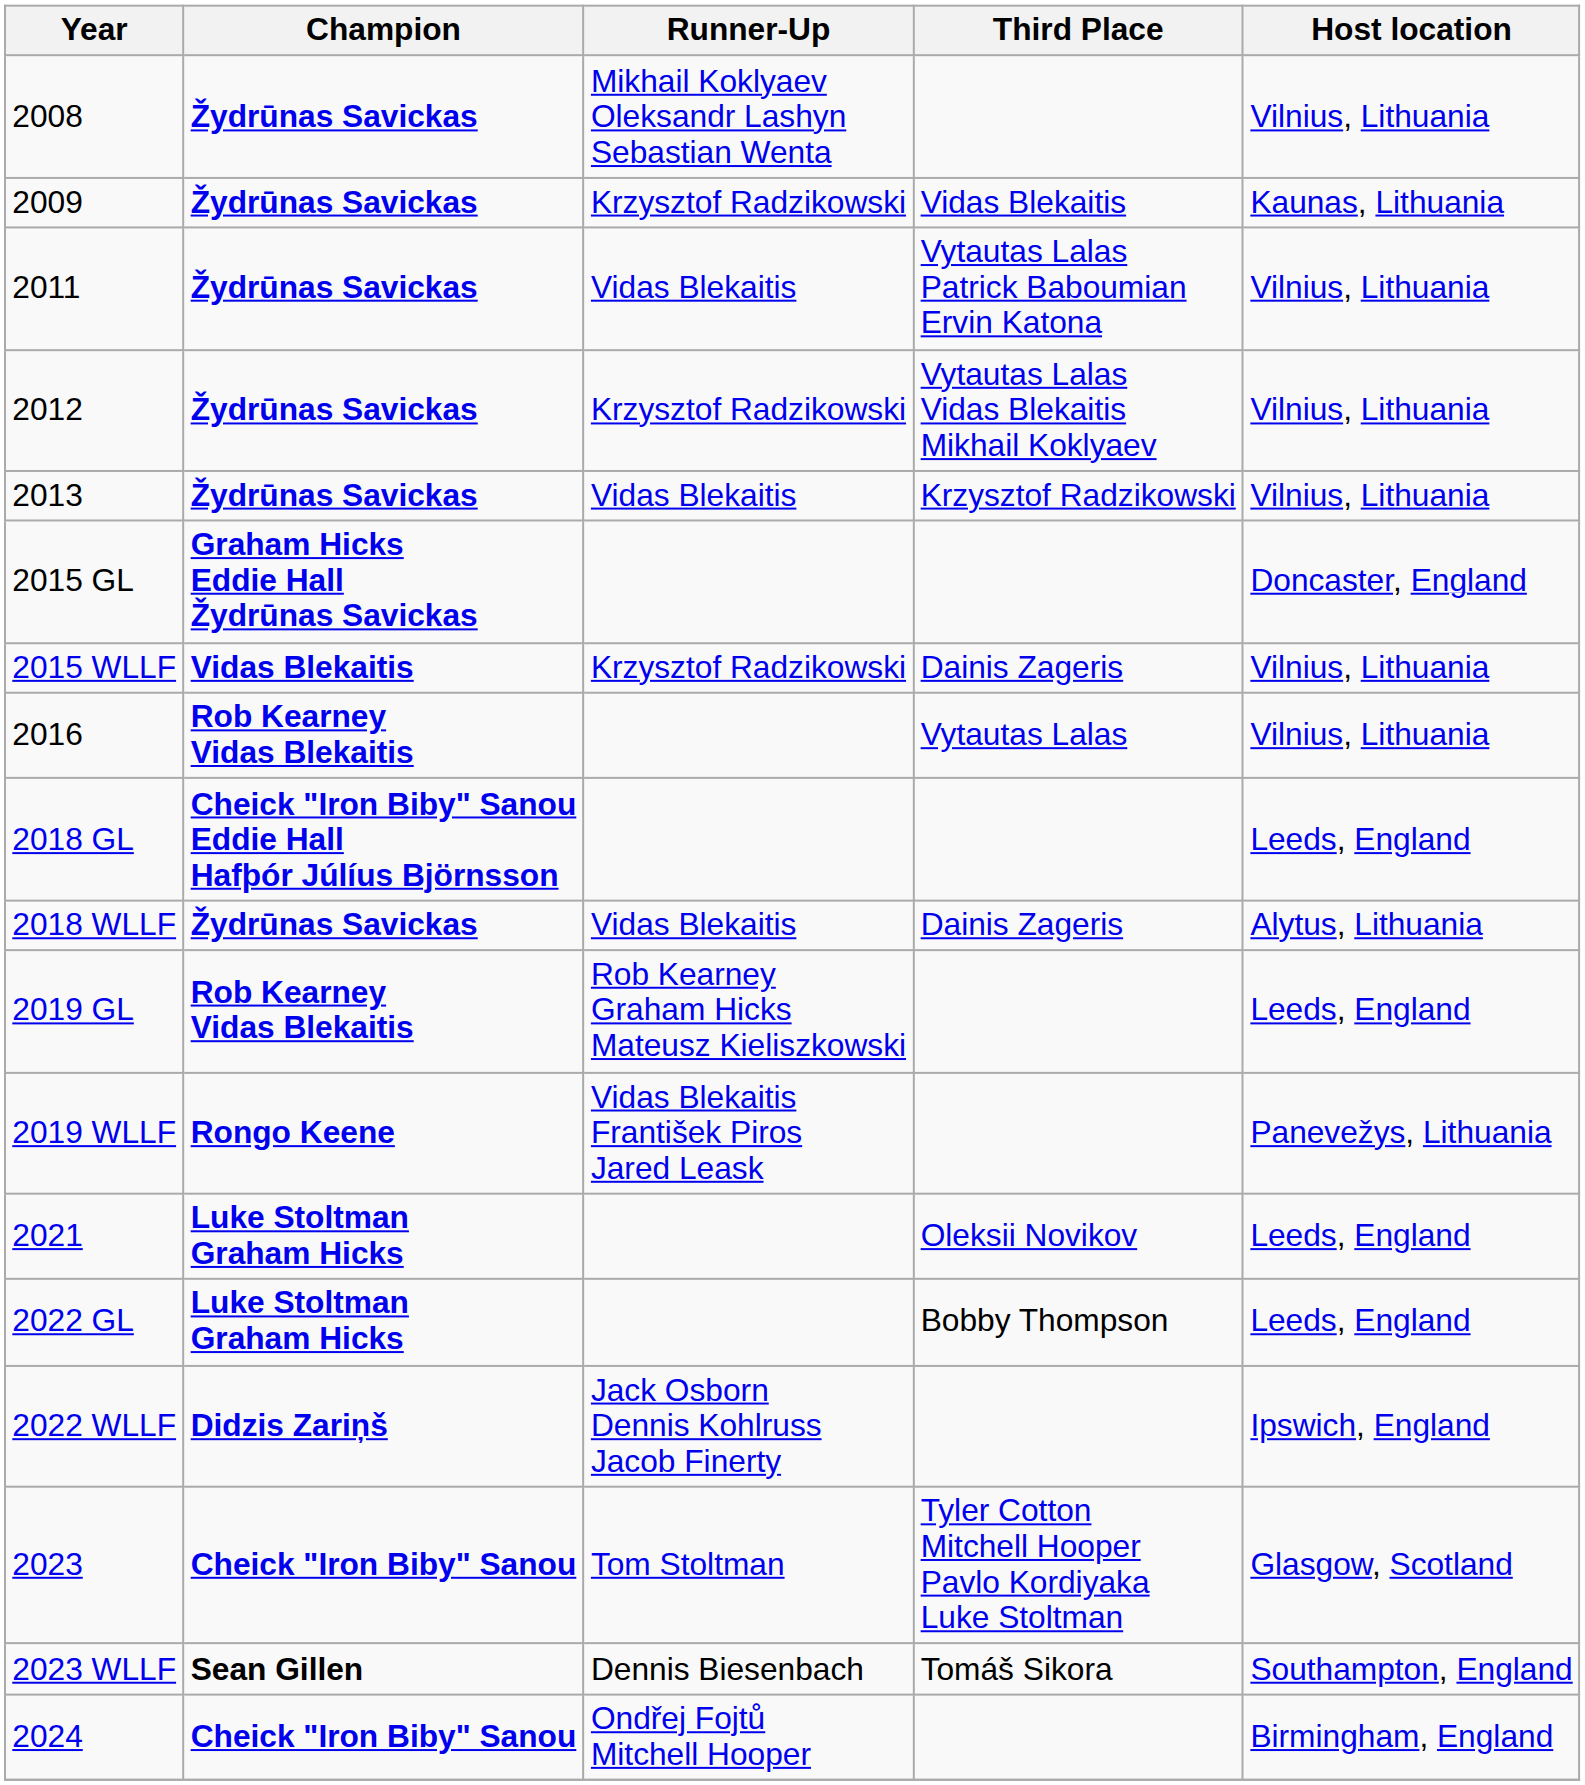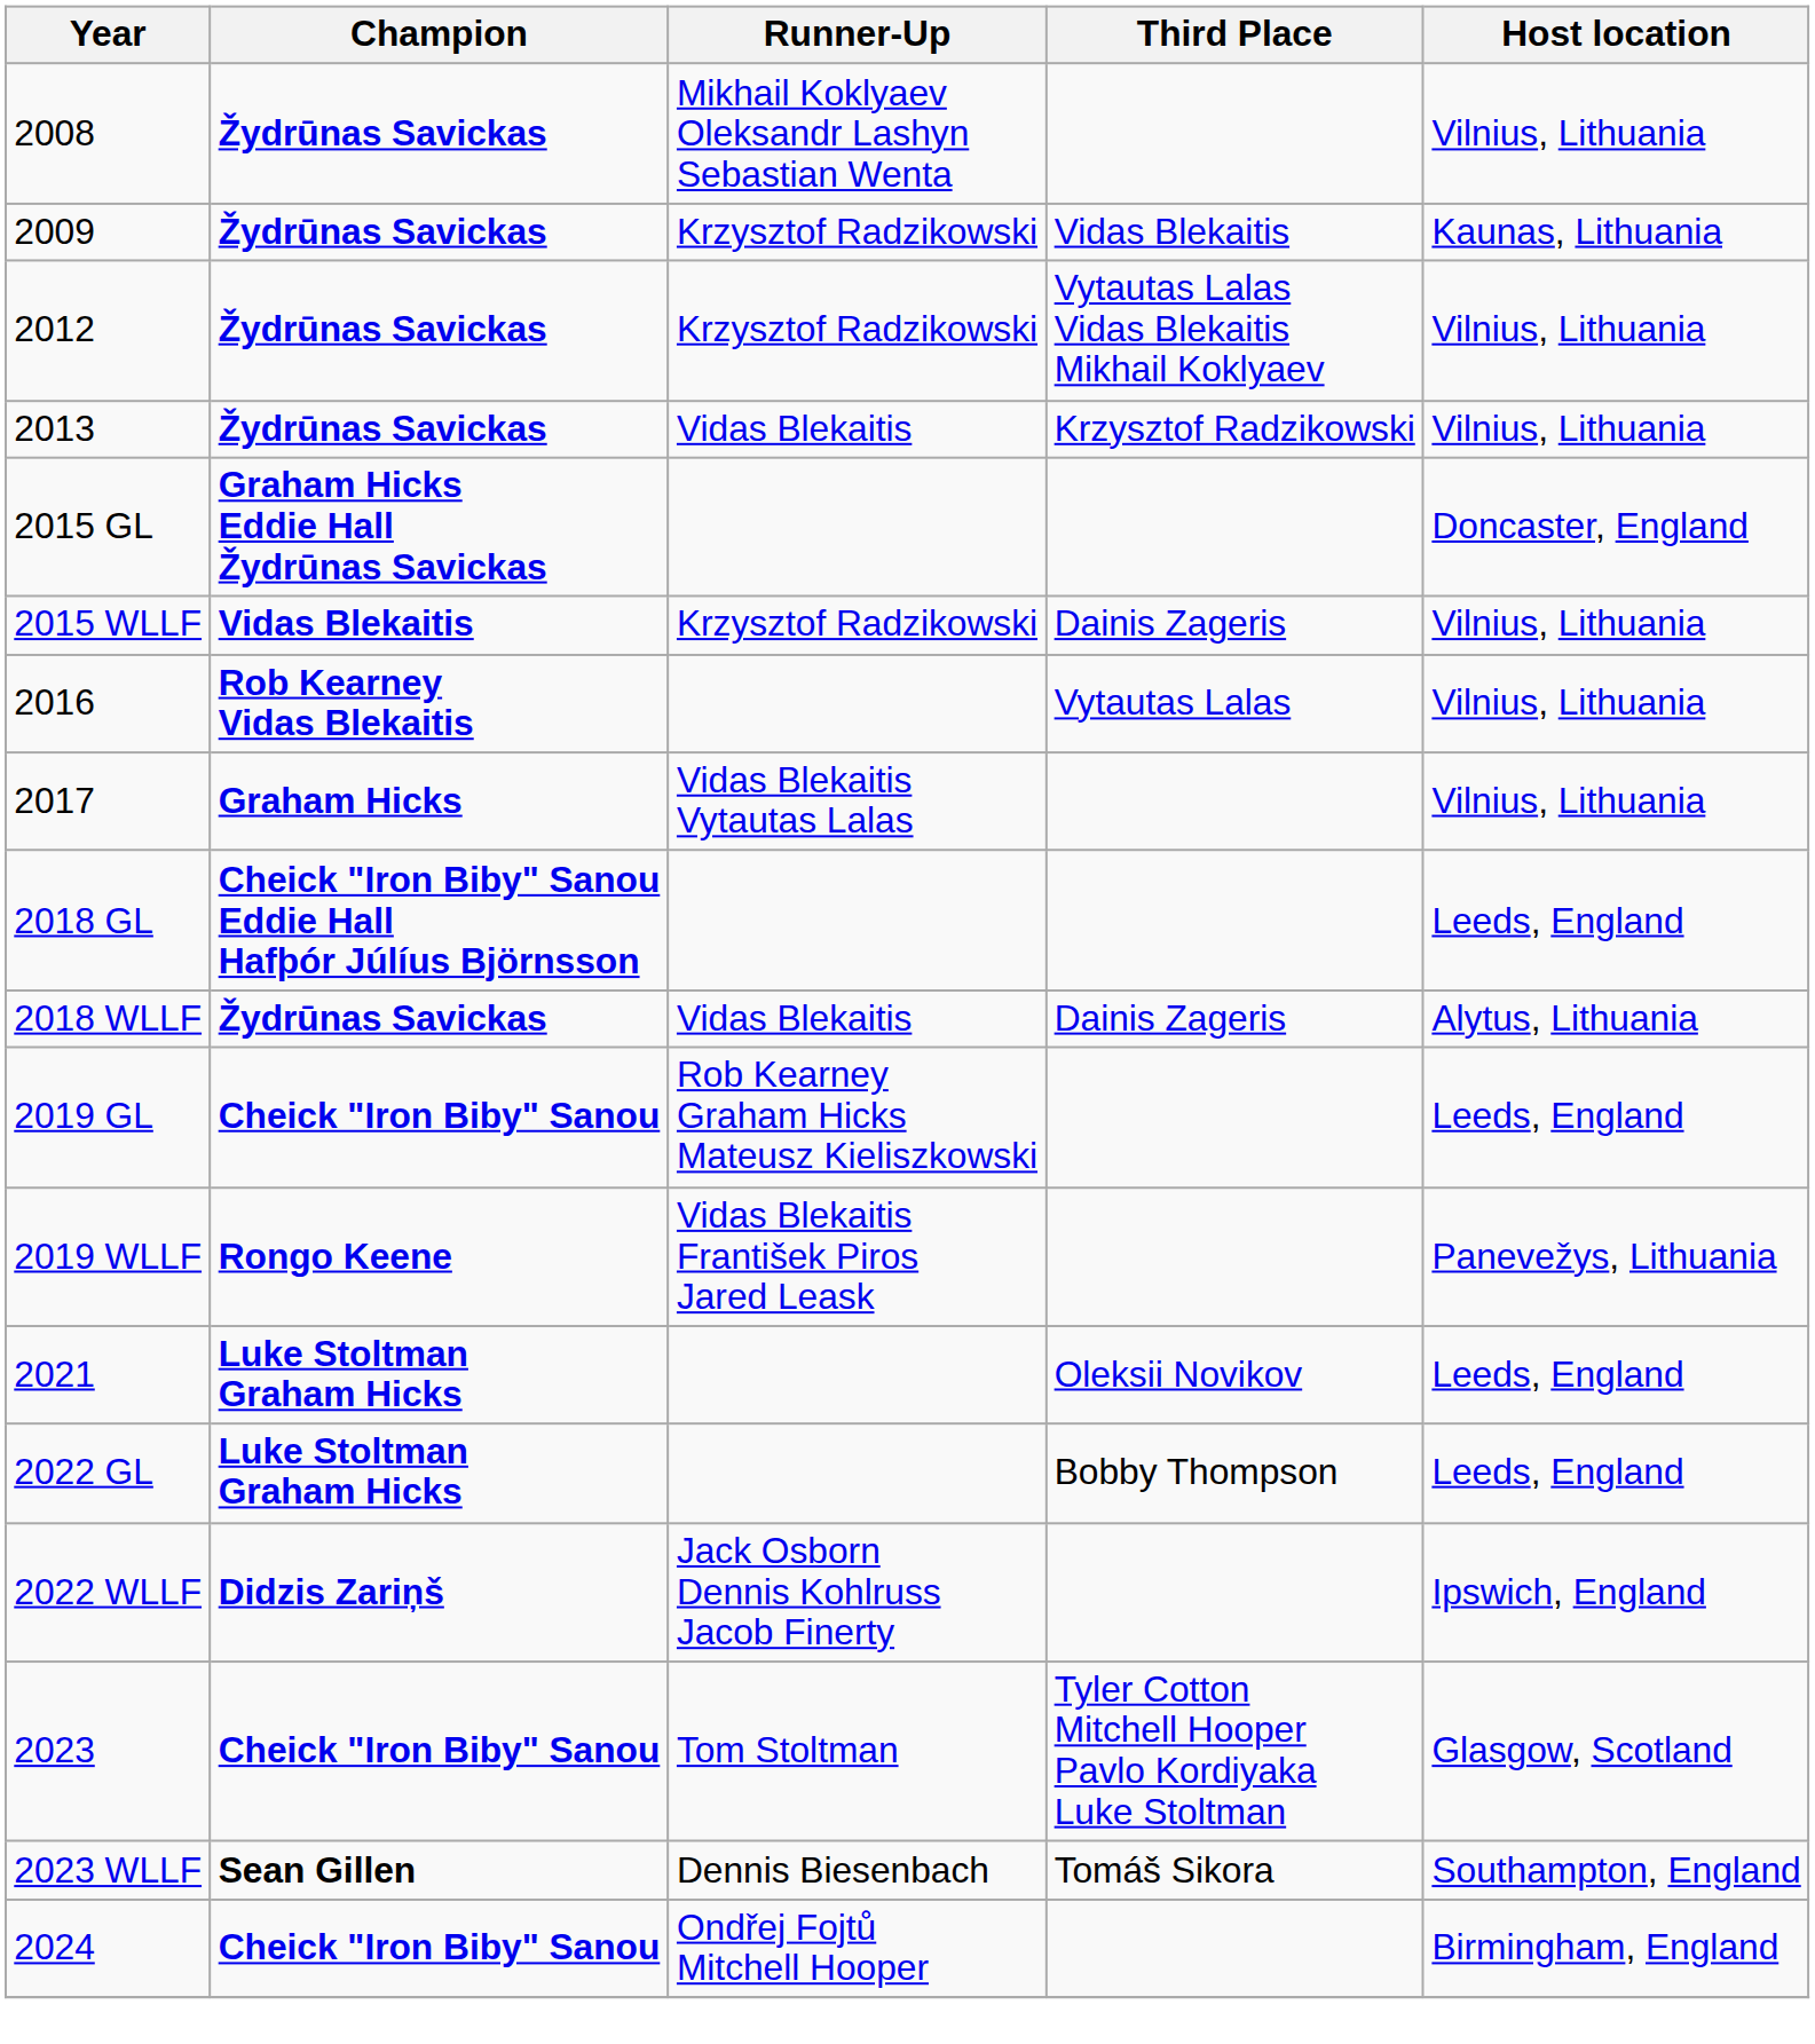- row: 2011 | Žydrūnas Savickas | Vidas Blekaitis | Vytautas Lalas Patrick Baboumian Ervin Katona | Vilnius, Lithuania
+ row: 2017 | Graham Hicks | Vidas Blekaitis Vytautas Lalas | Vilnius, Lithuania
2019 GL | Champion: Rob Kearney Vidas Blekaitis -> Cheick "Iron Biby" Sanou
